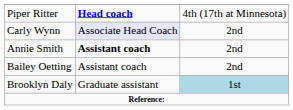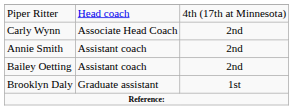Piper Ritter | column 2: bold -> normal
Carly Wynn | column 2: lavender background -> no background
Annie Smith | column 2: bold -> normal
Brooklyn Daly | column 3: lightblue background -> no background
